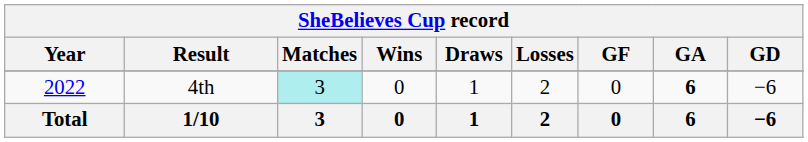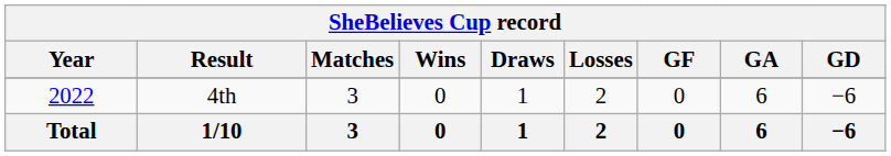4th | Matches: paleturquoise background -> no background
4th | GA: bold -> normal
